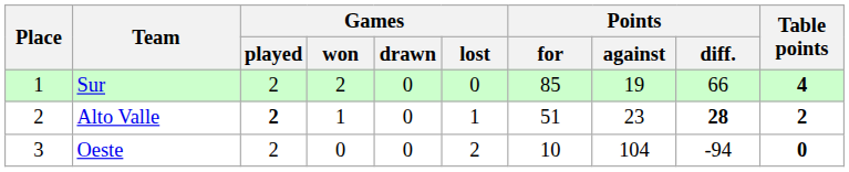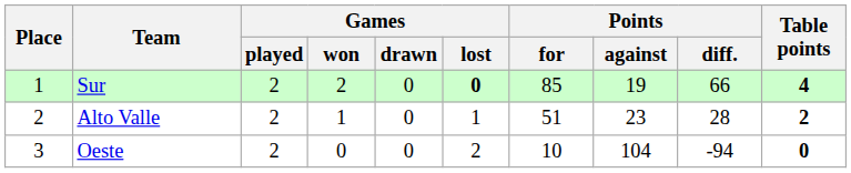Sur | Games / lost: normal -> bold
Alto Valle | Games / played: bold -> normal
Alto Valle | Points / diff.: bold -> normal
